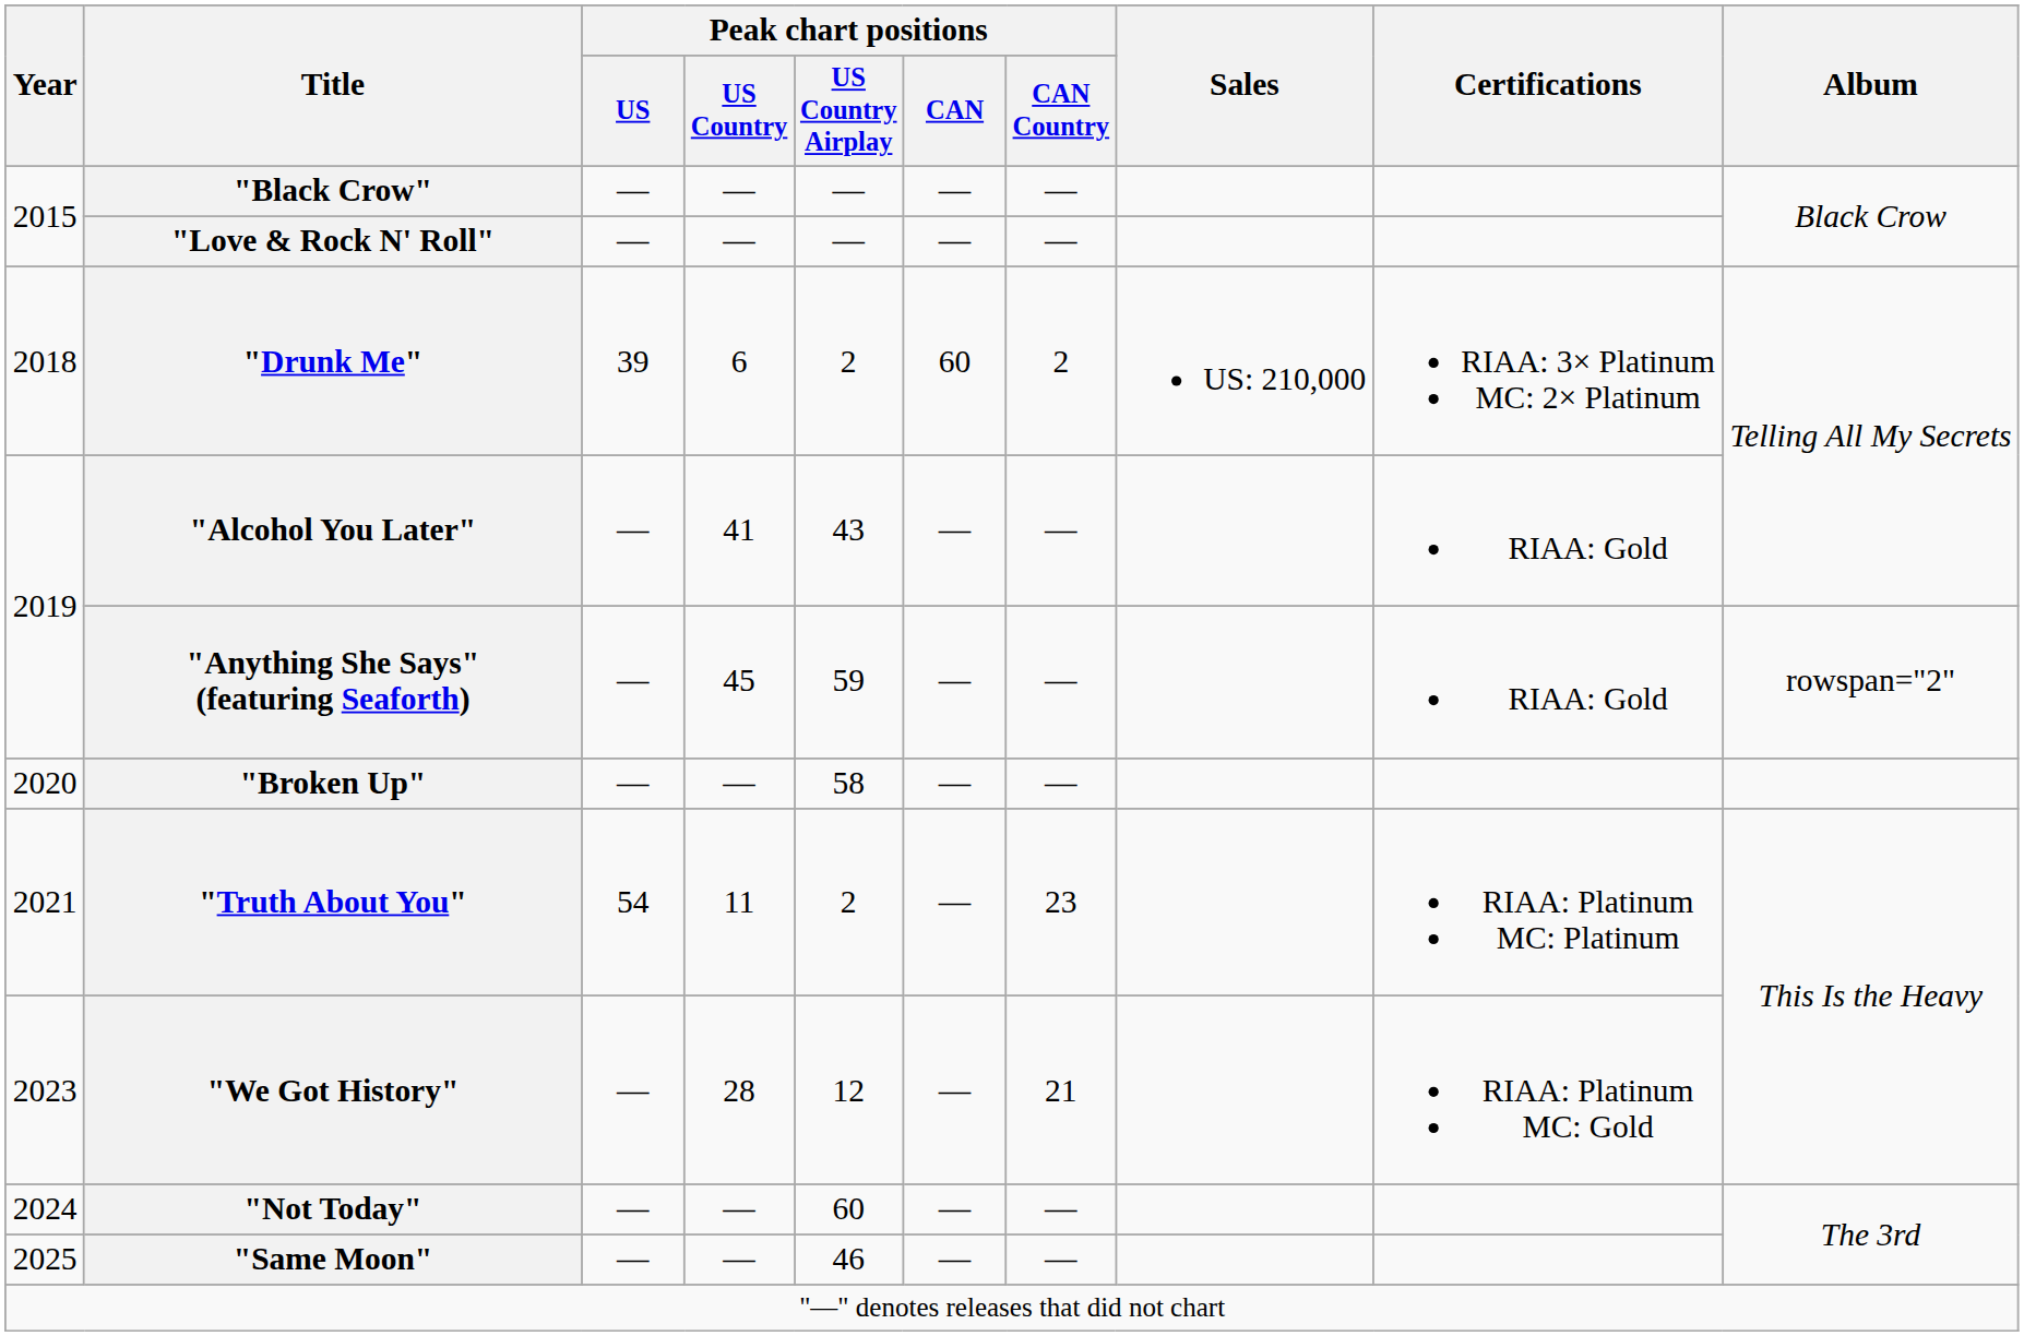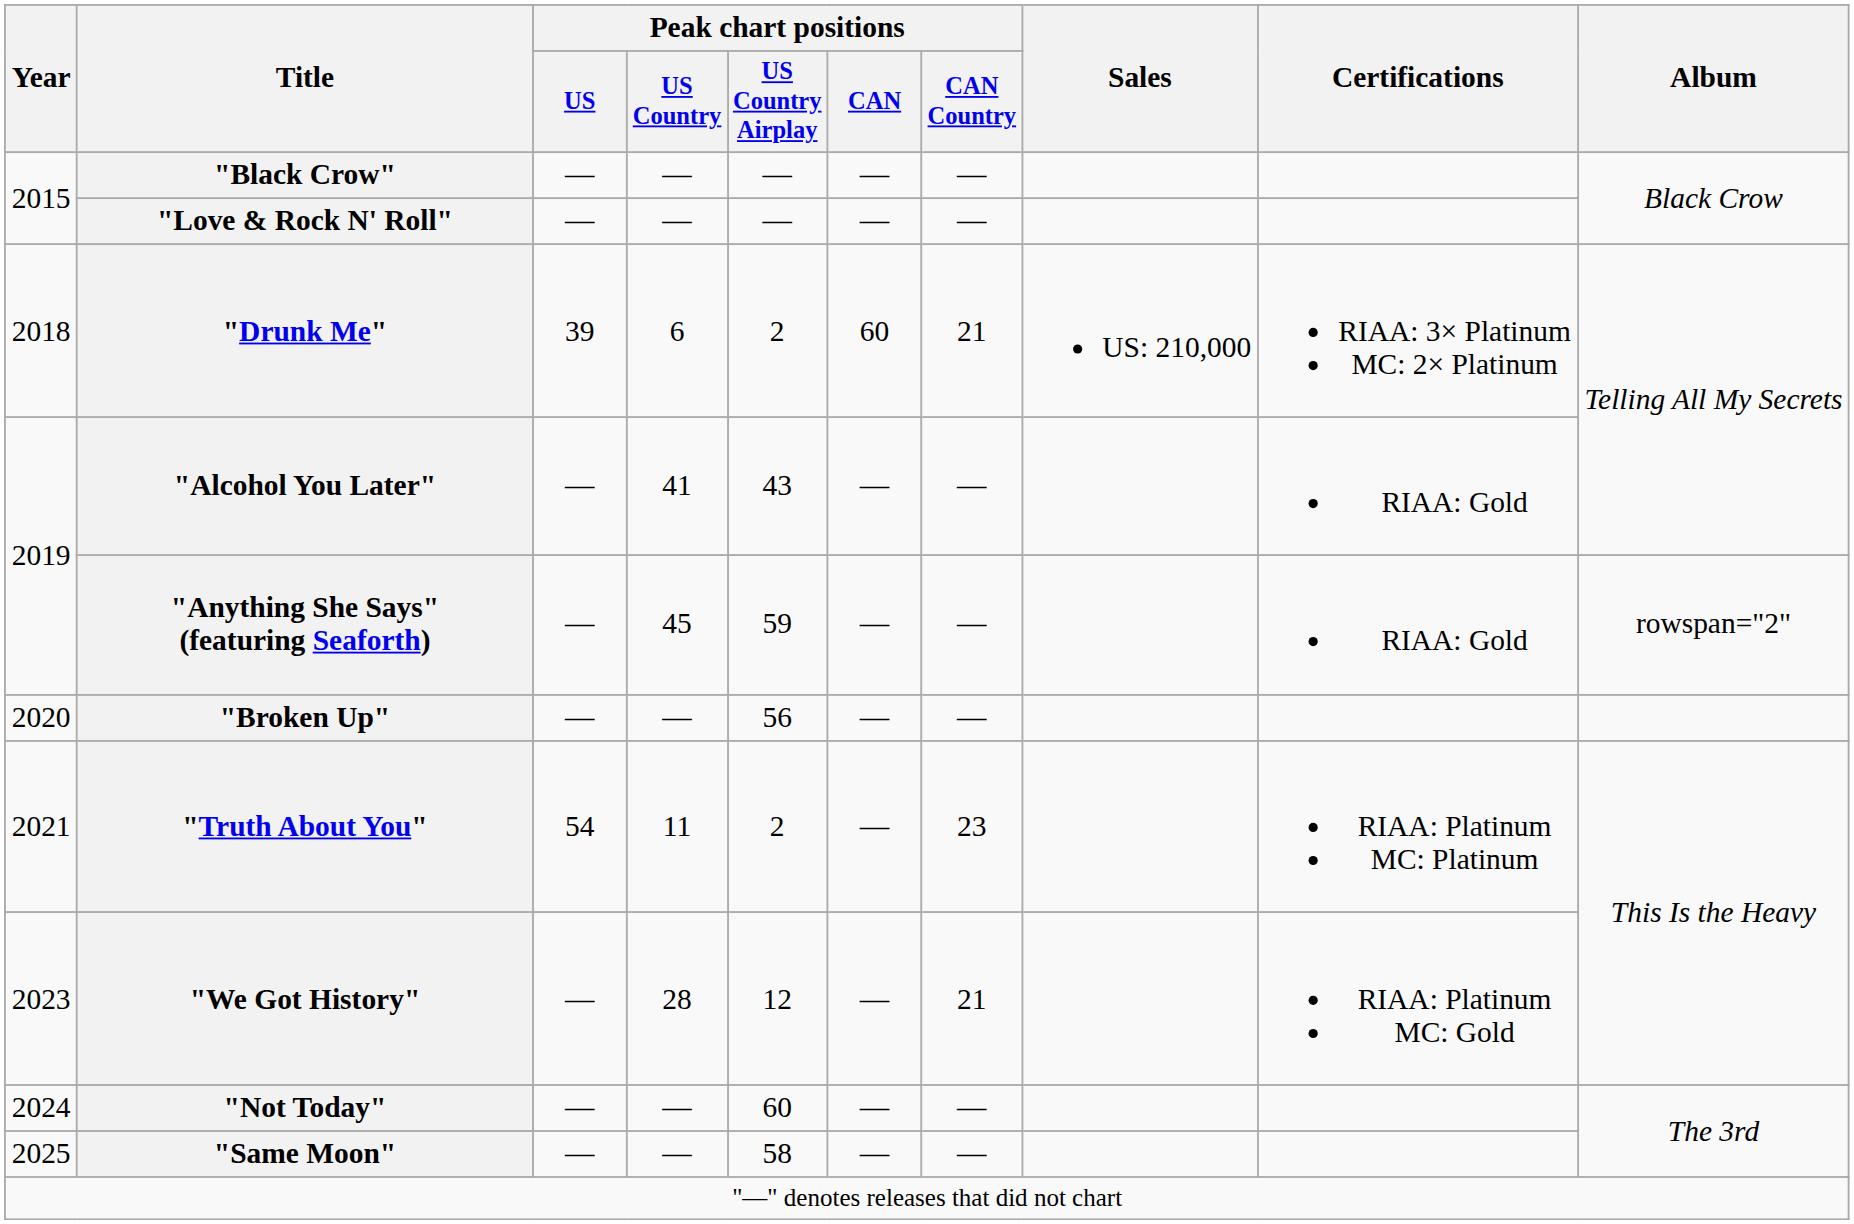"Drunk Me" | Peak chart positions / CAN Country: 2 -> 21
"Broken Up" | Peak chart positions / US Country Airplay: 58 -> 56
"Same Moon" | Peak chart positions / US Country Airplay: 46 -> 58
